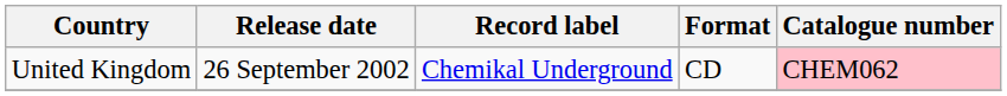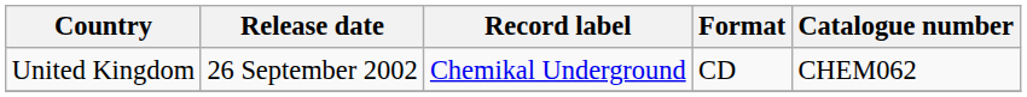United Kingdom | Catalogue number: pink background -> no background
